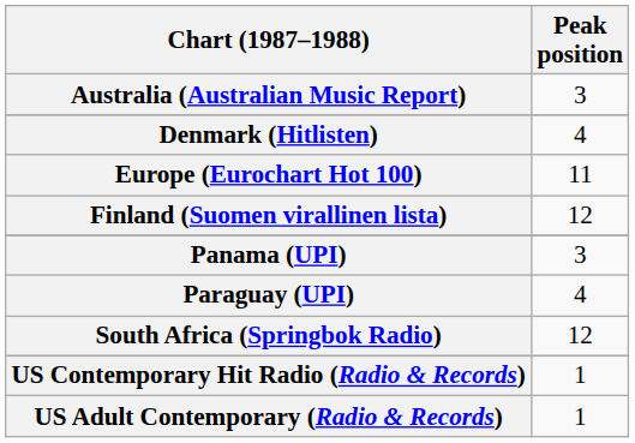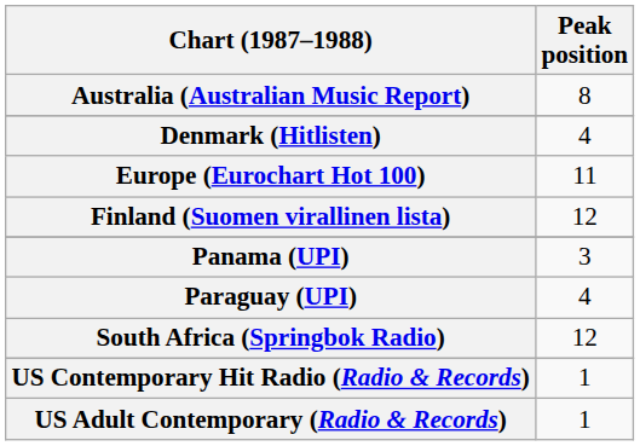Australia (Australian Music Report) | Peak position: 3 -> 8
